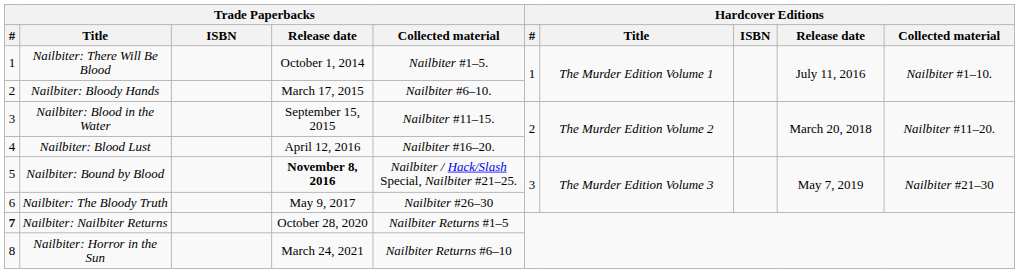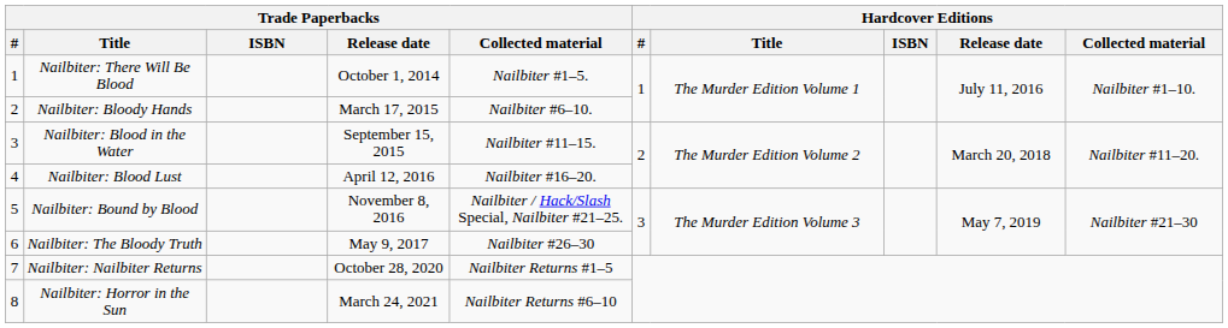Nailbiter: Bound by Blood | Trade Paperbacks / Release date: bold -> normal
Nailbiter: Nailbiter Returns | Trade Paperbacks / #: bold -> normal
